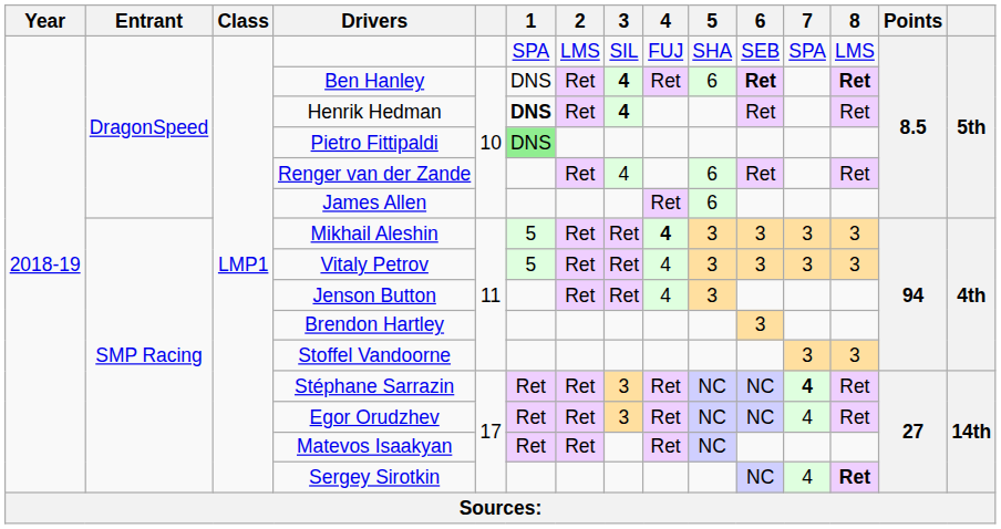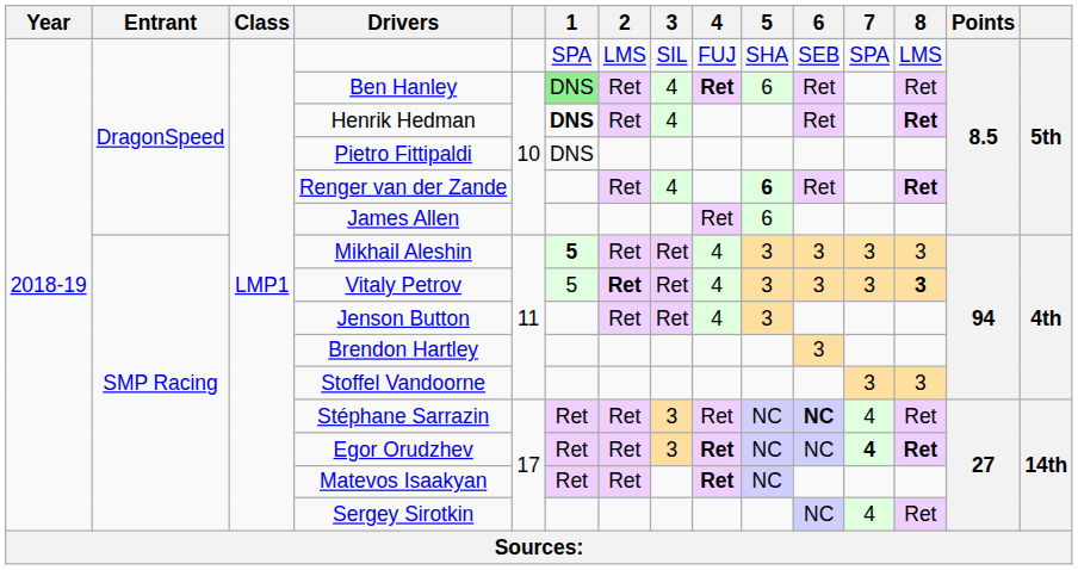Ben Hanley | 1: no background -> lightgreen background
Ben Hanley | 3: bold -> normal
Ben Hanley | 4: normal -> bold
Ben Hanley | 6: bold -> normal
Ben Hanley | 8: bold -> normal
Henrik Hedman | 3: bold -> normal
Henrik Hedman | 8: normal -> bold
Pietro Fittipaldi | 1: lightgreen background -> no background
Renger van der Zande | 5: normal -> bold
Renger van der Zande | 8: normal -> bold
Mikhail Aleshin | 1: normal -> bold
Mikhail Aleshin | 4: bold -> normal
Vitaly Petrov | 2: normal -> bold
Vitaly Petrov | 8: normal -> bold
Stéphane Sarrazin | 6: normal -> bold
Stéphane Sarrazin | 7: bold -> normal
Egor Orudzhev | 4: normal -> bold
Egor Orudzhev | 7: normal -> bold
Egor Orudzhev | 8: normal -> bold
Matevos Isaakyan | 4: normal -> bold
Sergey Sirotkin | 8: bold -> normal
